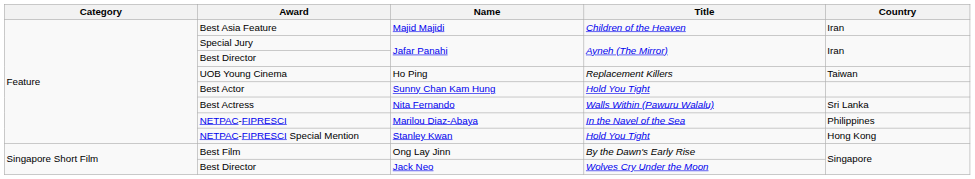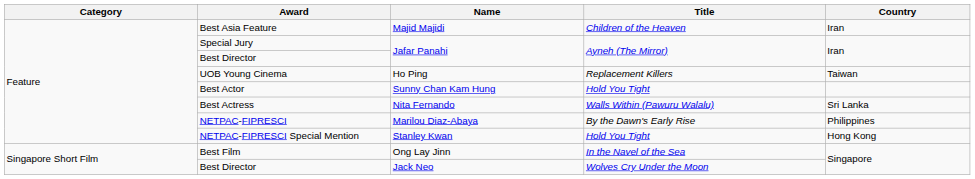NETPAC-FIPRESCI | Title: In the Navel of the Sea -> By the Dawn's Early Rise
Best Film | Title: By the Dawn's Early Rise -> In the Navel of the Sea
